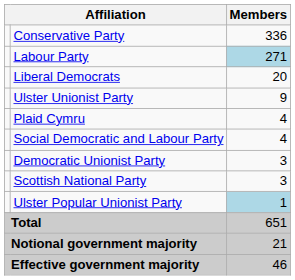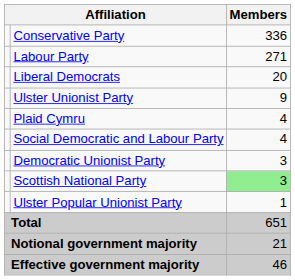Labour Party | Members: lightblue background -> no background
Scottish National Party | Members: no background -> lightgreen background
Ulster Popular Unionist Party | Members: lightblue background -> no background
